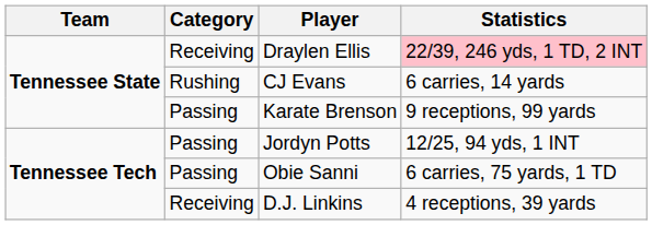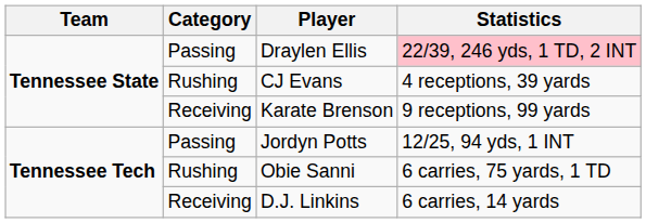Draylen Ellis | Category: Receiving -> Passing
CJ Evans | Statistics: 6 carries, 14 yards -> 4 receptions, 39 yards
Karate Brenson | Category: Passing -> Receiving
Obie Sanni | Category: Passing -> Rushing
D.J. Linkins | Statistics: 4 receptions, 39 yards -> 6 carries, 14 yards
